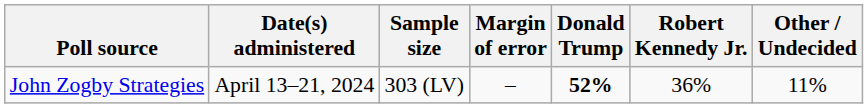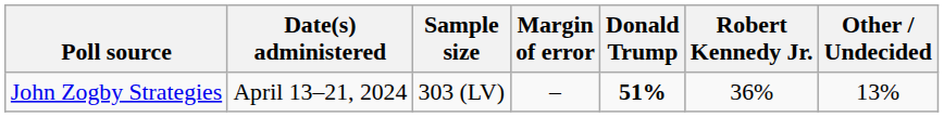John Zogby Strategies | Donald Trump: 52% -> 51%
John Zogby Strategies | Other / Undecided: 11% -> 13%
